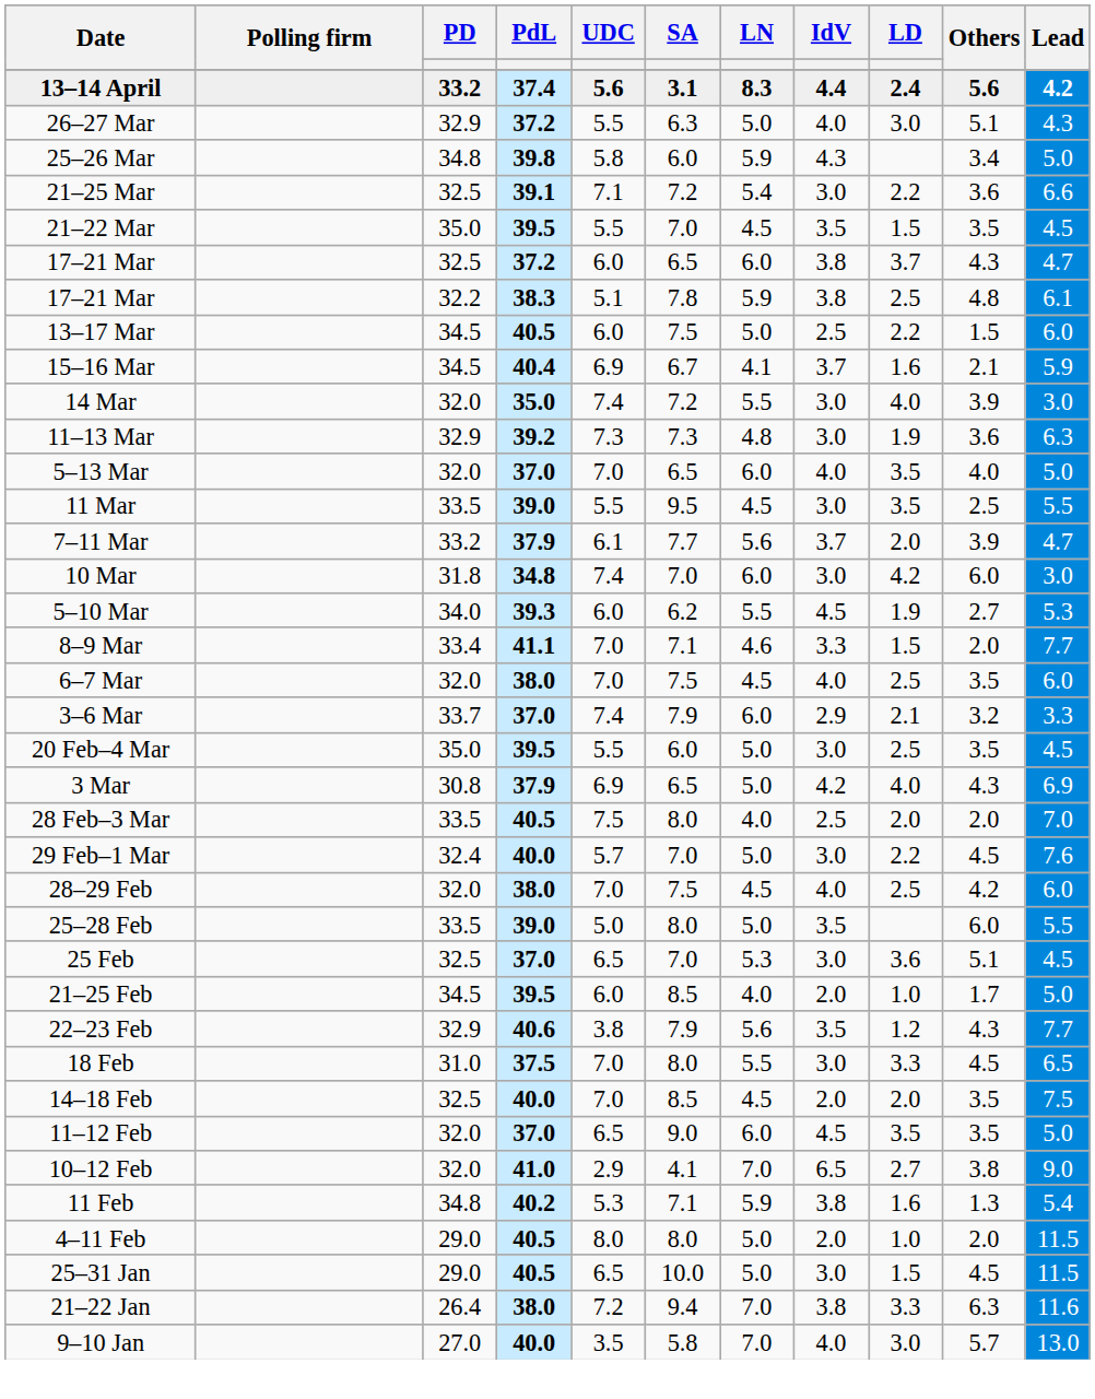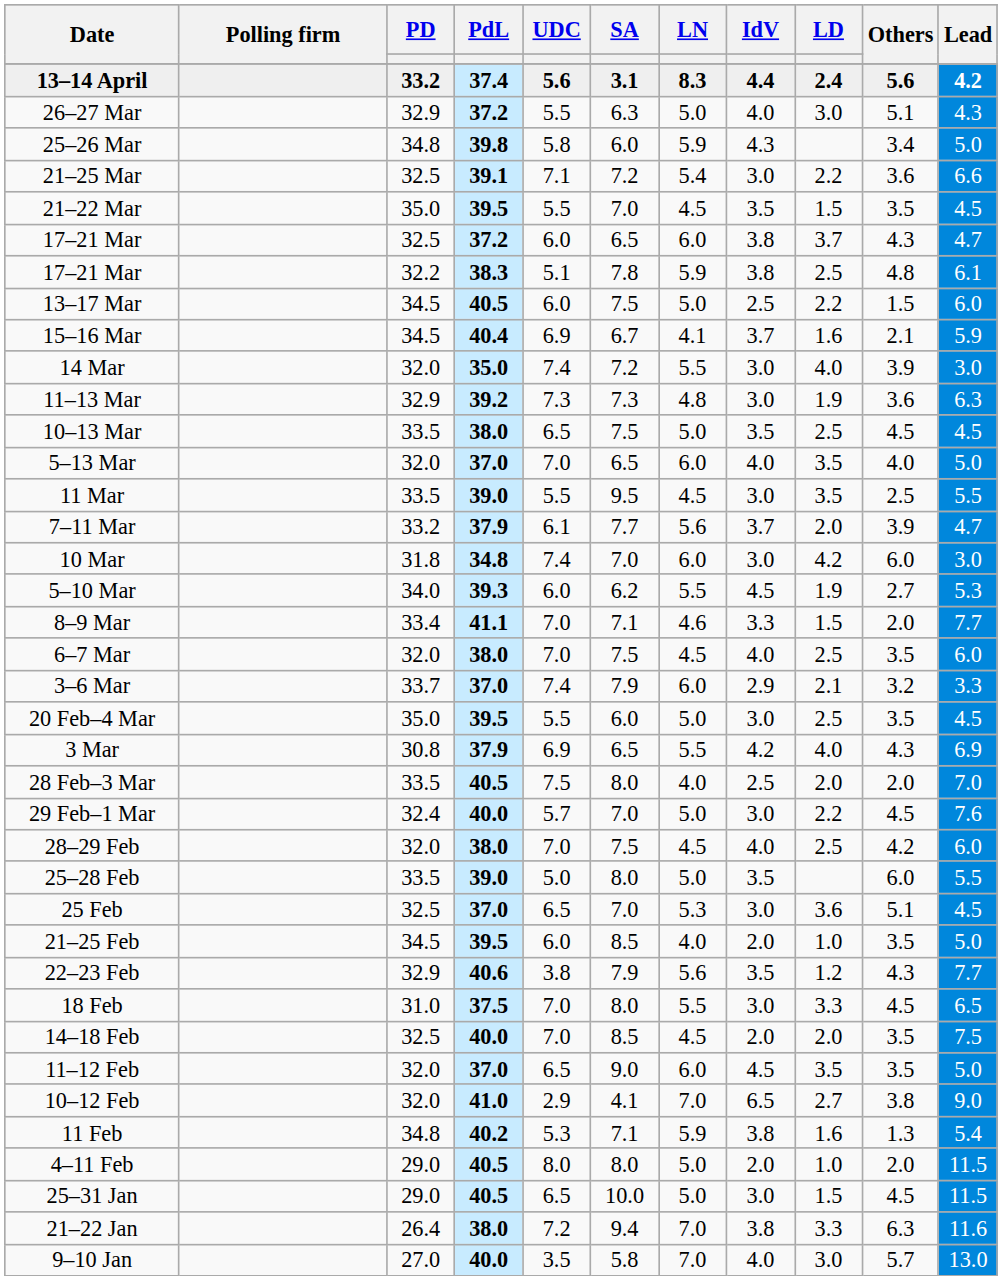+ row: 10–13 Mar | 33.5 | 38.0 | 6.5 | 7.5 | 5.0 | 3.5 | 2.5 | 4.5 | 4.5
3 Mar | LN: 5.0 -> 5.5
21–25 Feb | Others: 1.7 -> 3.5
